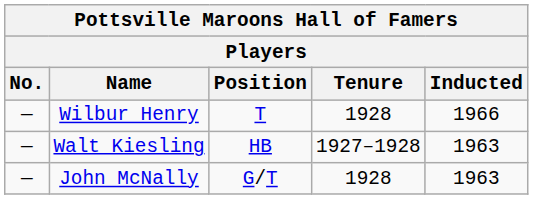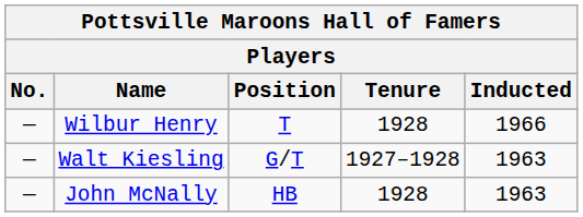Walt Kiesling | Position: HB -> G/T
John McNally | Position: G/T -> HB
